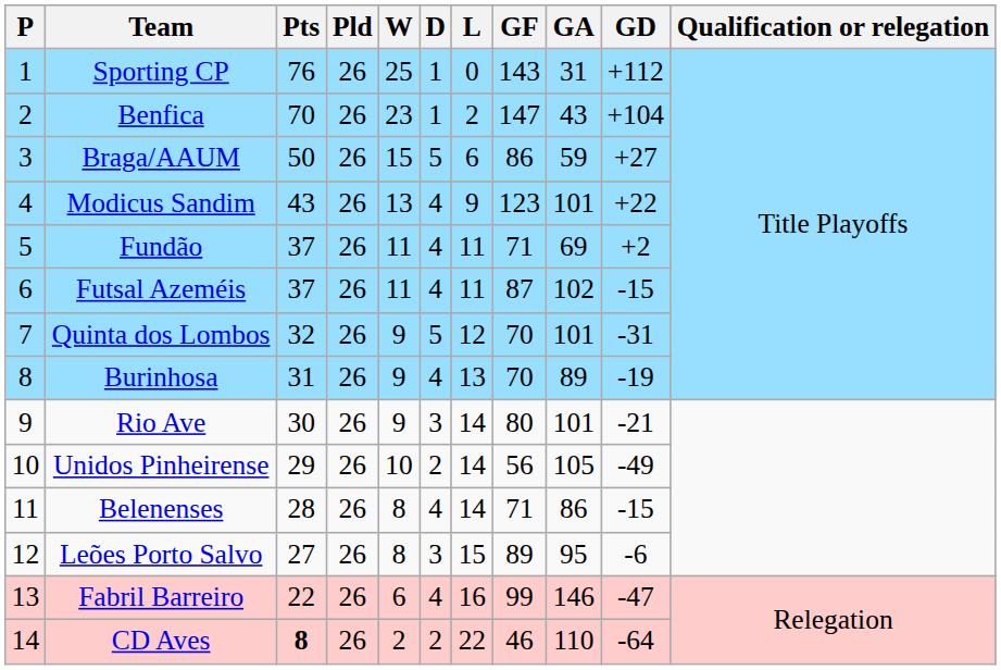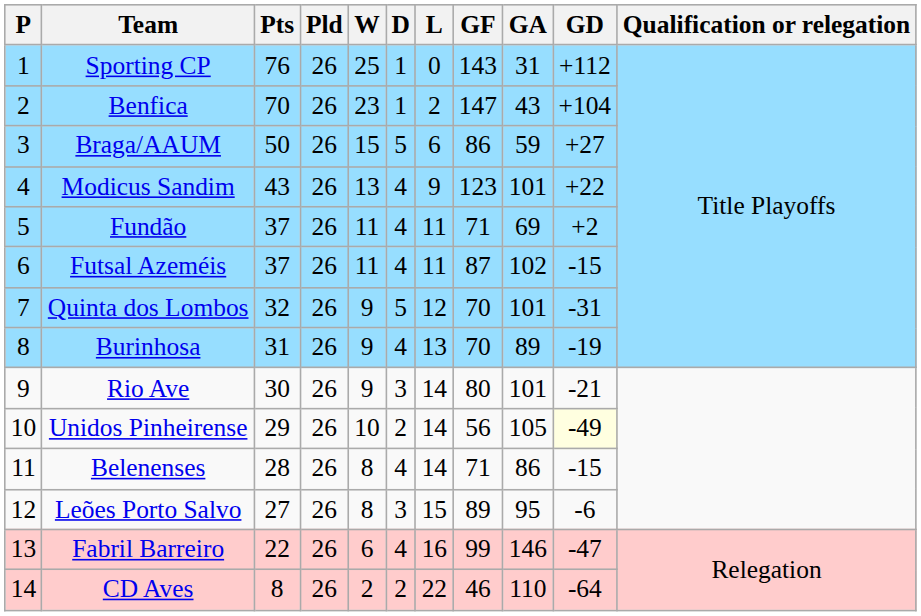Unidos Pinheirense | GD: no background -> lightyellow background
CD Aves | Pts: bold -> normal
